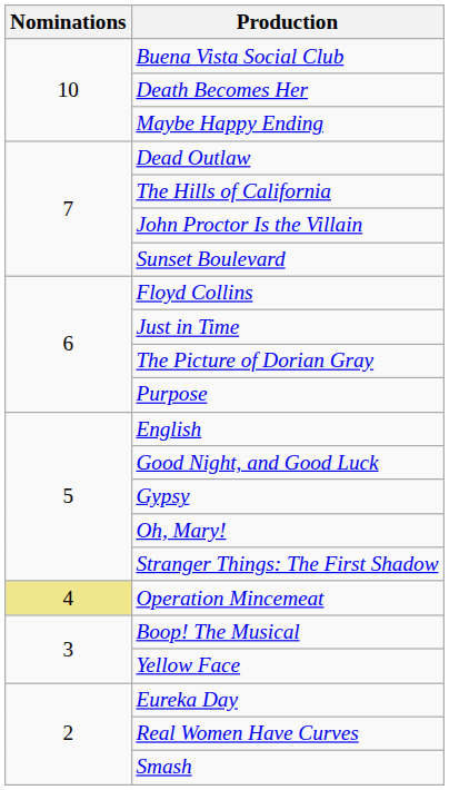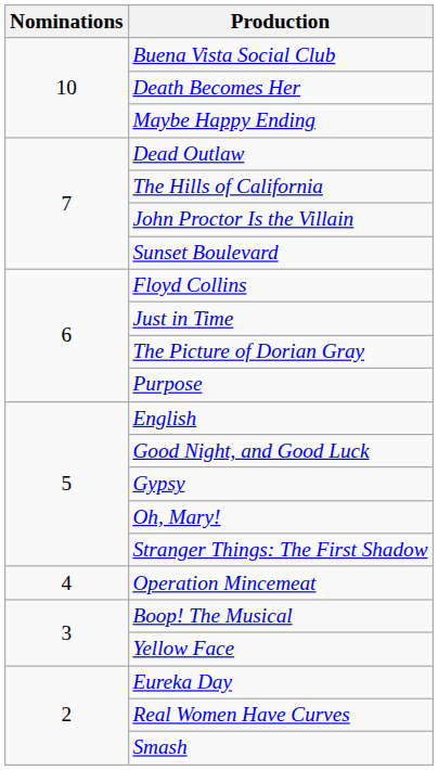Operation Mincemeat | Nominations: khaki background -> no background
